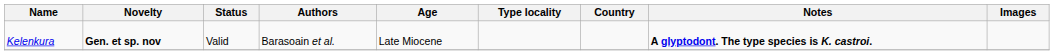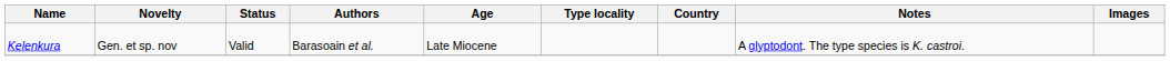Kelenkura | Novelty: bold -> normal
Kelenkura | Notes: bold -> normal
